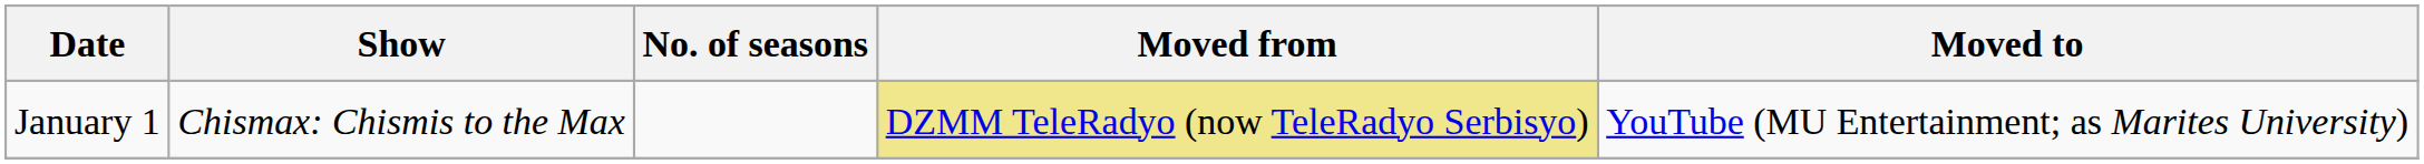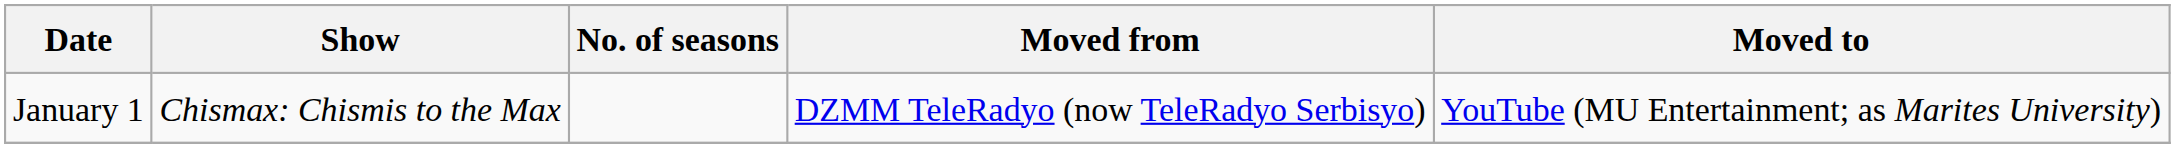January 1 | Moved from: khaki background -> no background
